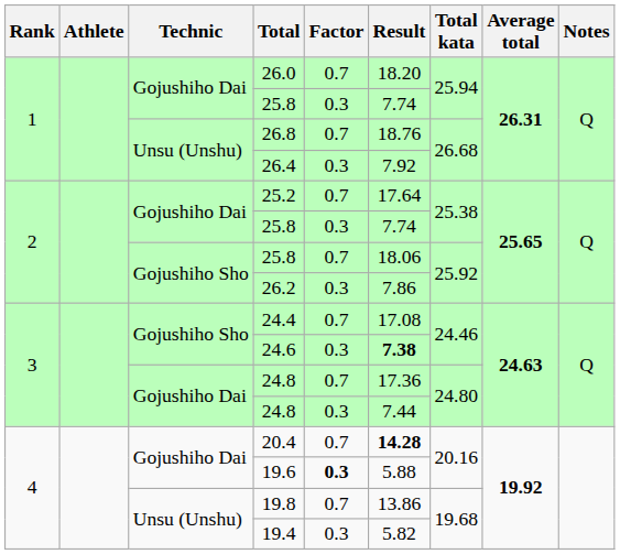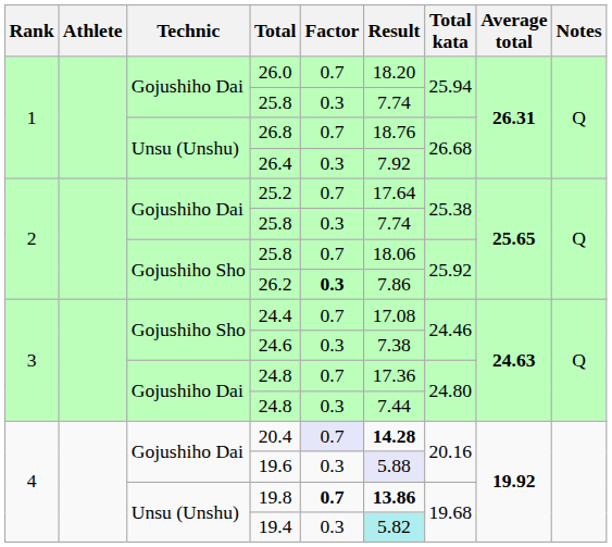26.2 | Factor: normal -> bold
24.6 | Result: bold -> normal
20.4 | Factor: no background -> lavender background
19.6 | Factor: bold -> normal
19.6 | Result: no background -> lavender background
19.8 | Factor: normal -> bold
19.8 | Result: normal -> bold
19.4 | Result: no background -> paleturquoise background
